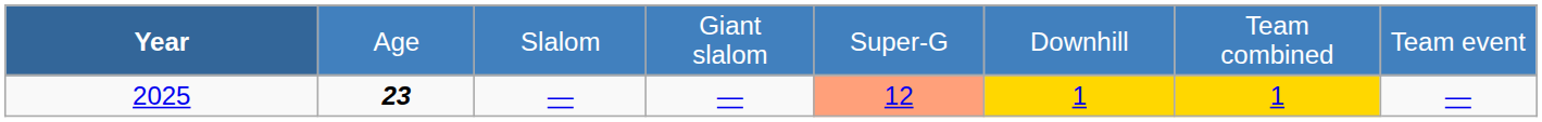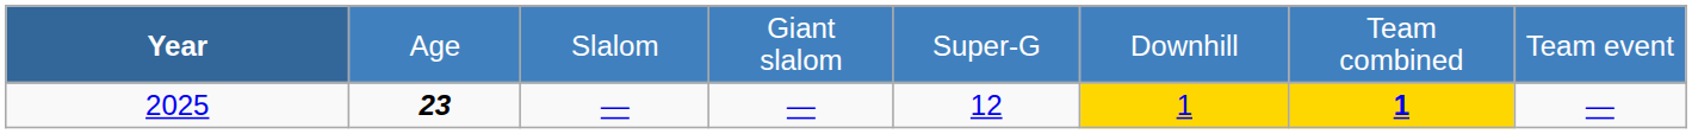2025 | column 5: lightsalmon background -> no background
2025 | column 7: normal -> bold
